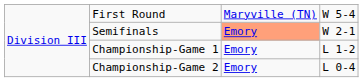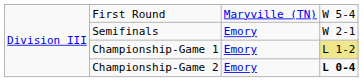Semifinals | column 3: lightsalmon background -> no background
Championship-Game 1 | column 4: no background -> khaki background
Championship-Game 2 | column 4: normal -> bold
